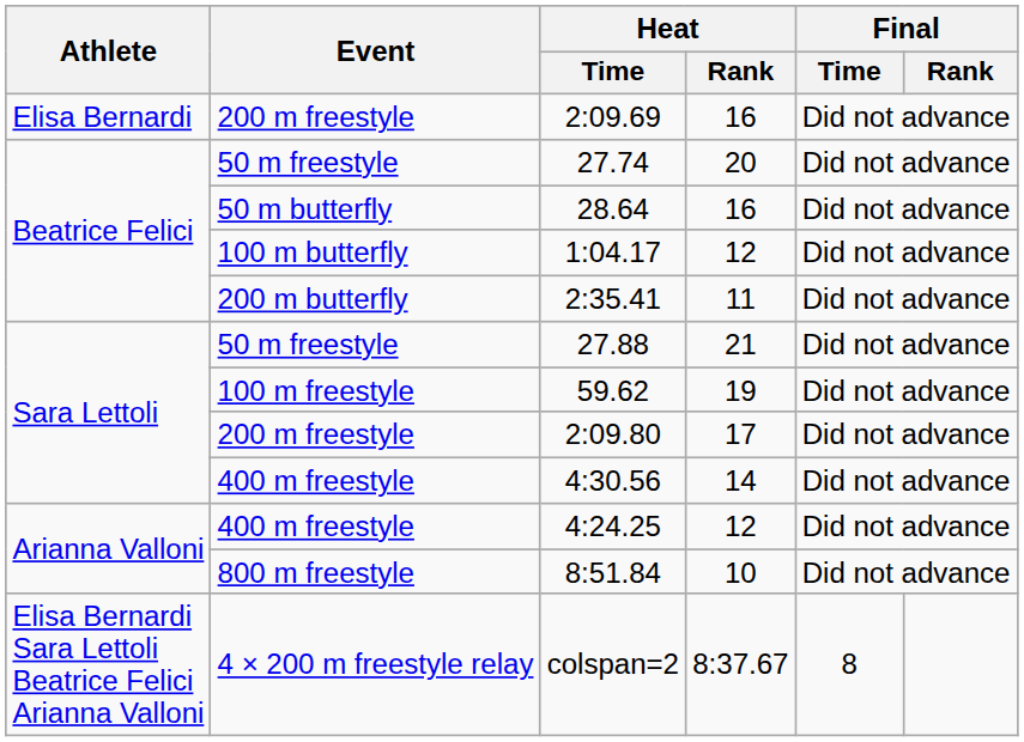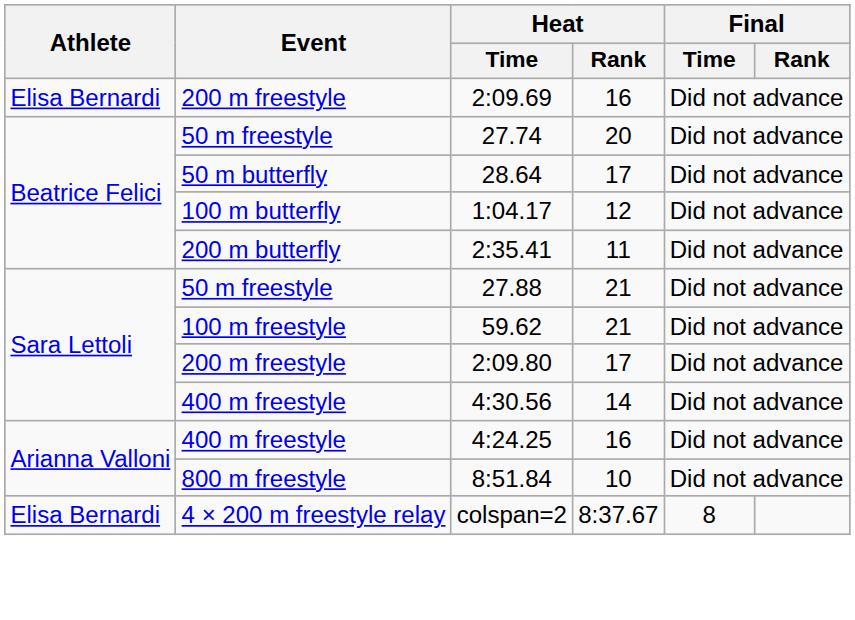28.64 | Heat / Rank: 16 -> 17
59.62 | Heat / Rank: 19 -> 21
4:24.25 | Heat / Rank: 12 -> 16
colspan=2 | Athlete: Elisa Bernardi Sara Lettoli Beatrice Felici Arianna Valloni -> Elisa Bernardi
